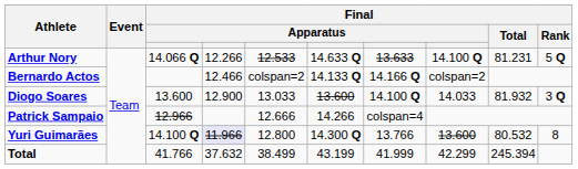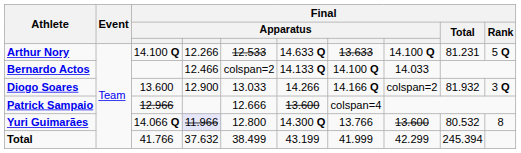Arthur Nory | column 3: 14.066 Q -> 14.100 Q
Bernardo Actos | column 7: 14.166 Q -> 14.100 Q
Bernardo Actos | column 8: colspan=2 -> 14.033
Diogo Soares | column 6: 13.600 -> 14.266
Diogo Soares | column 7: 14.100 Q -> 14.166 Q
Diogo Soares | column 8: 14.033 -> colspan=2
Patrick Sampaio | column 6: 14.266 -> 13.600
Yuri Guimarães | column 3: 14.100 Q -> 14.066 Q
